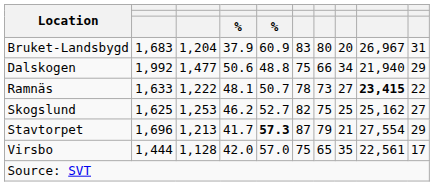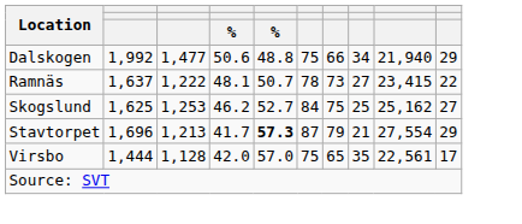- row: Bruket-Landsbygd | 1,683 | 1,204 | 37.9 | 60.9 | 83 | 80 | 20 | 26,967 | 31
Ramnäs | column 2: 1,633 -> 1,637
Ramnäs | column 9: bold -> normal
Skogslund | column 6: 82 -> 84
